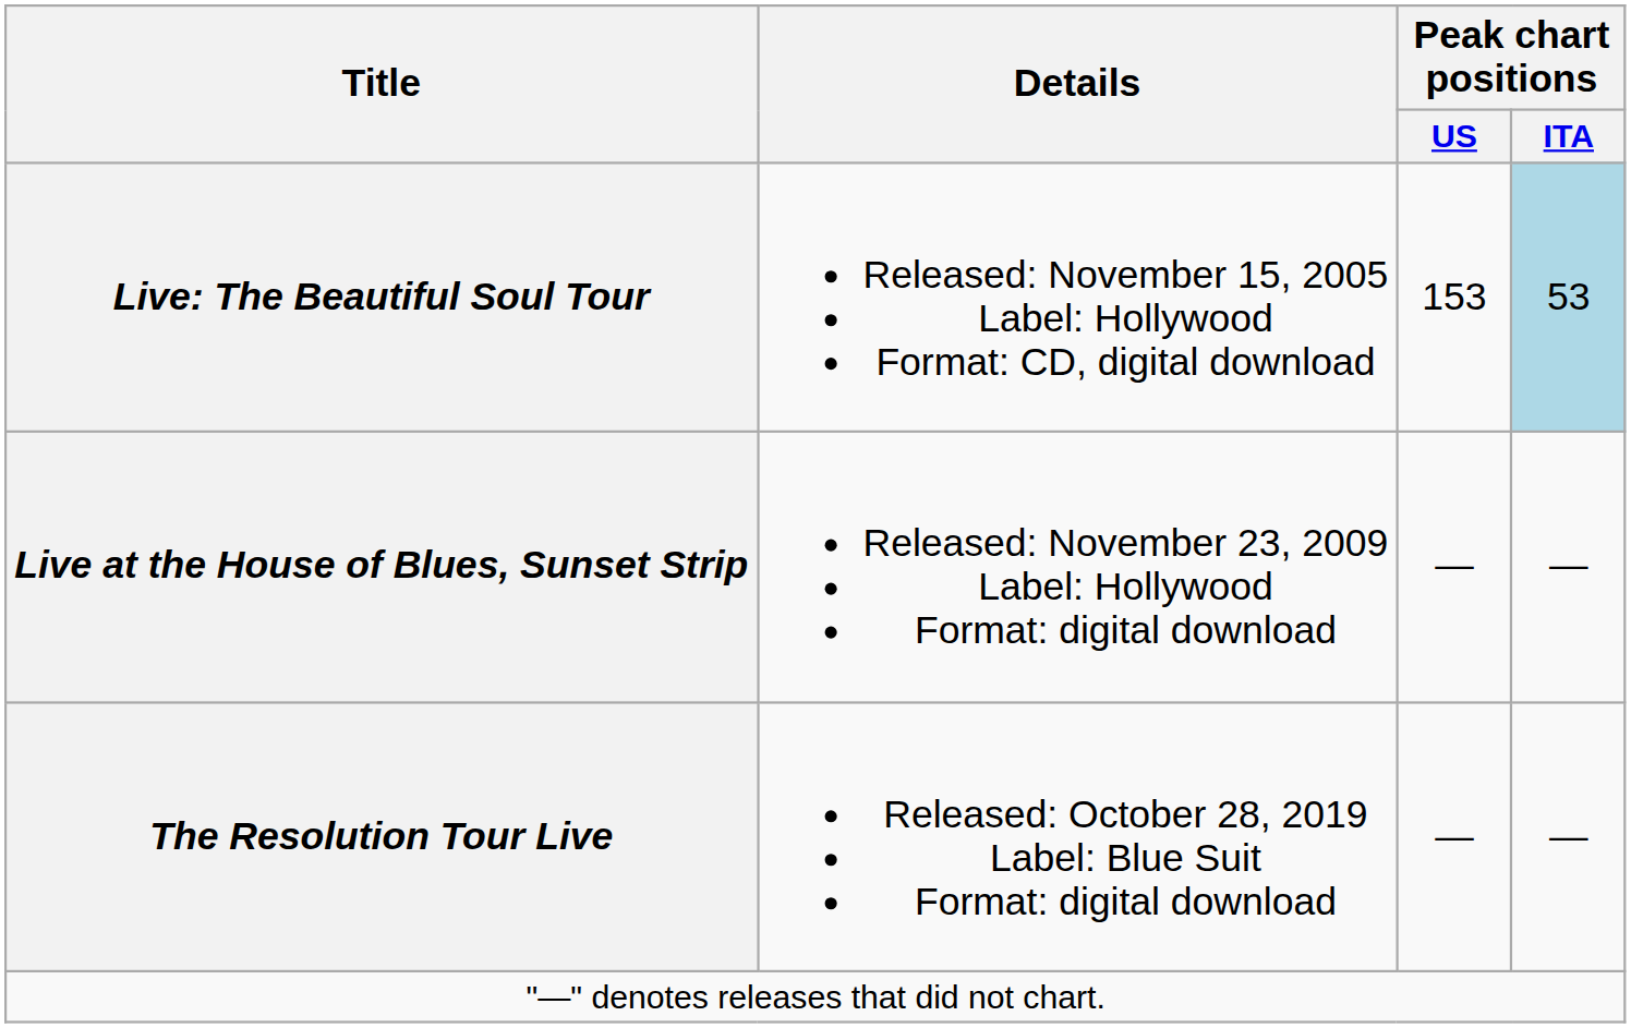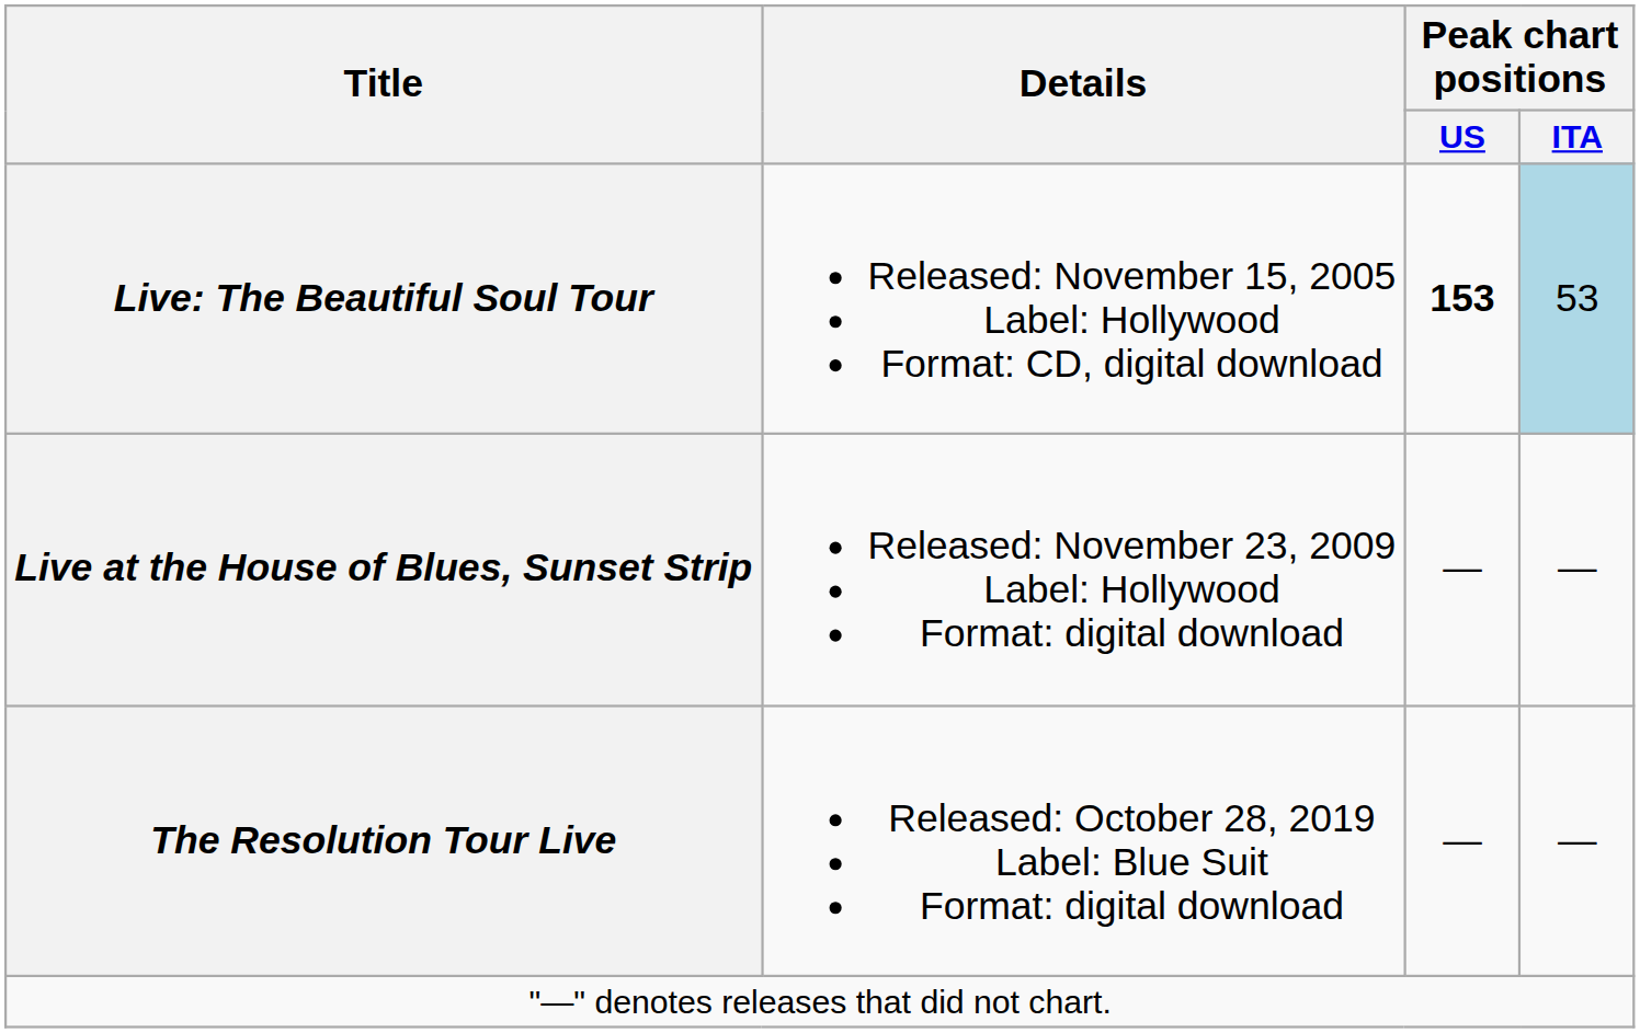Live: The Beautiful Soul Tour | Peak chart positions / US: normal -> bold
